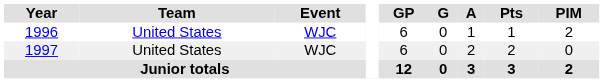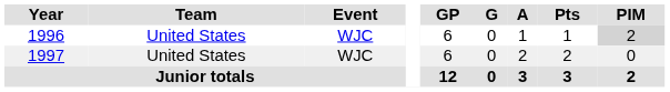1996 | PIM: no background -> lightgrey background
